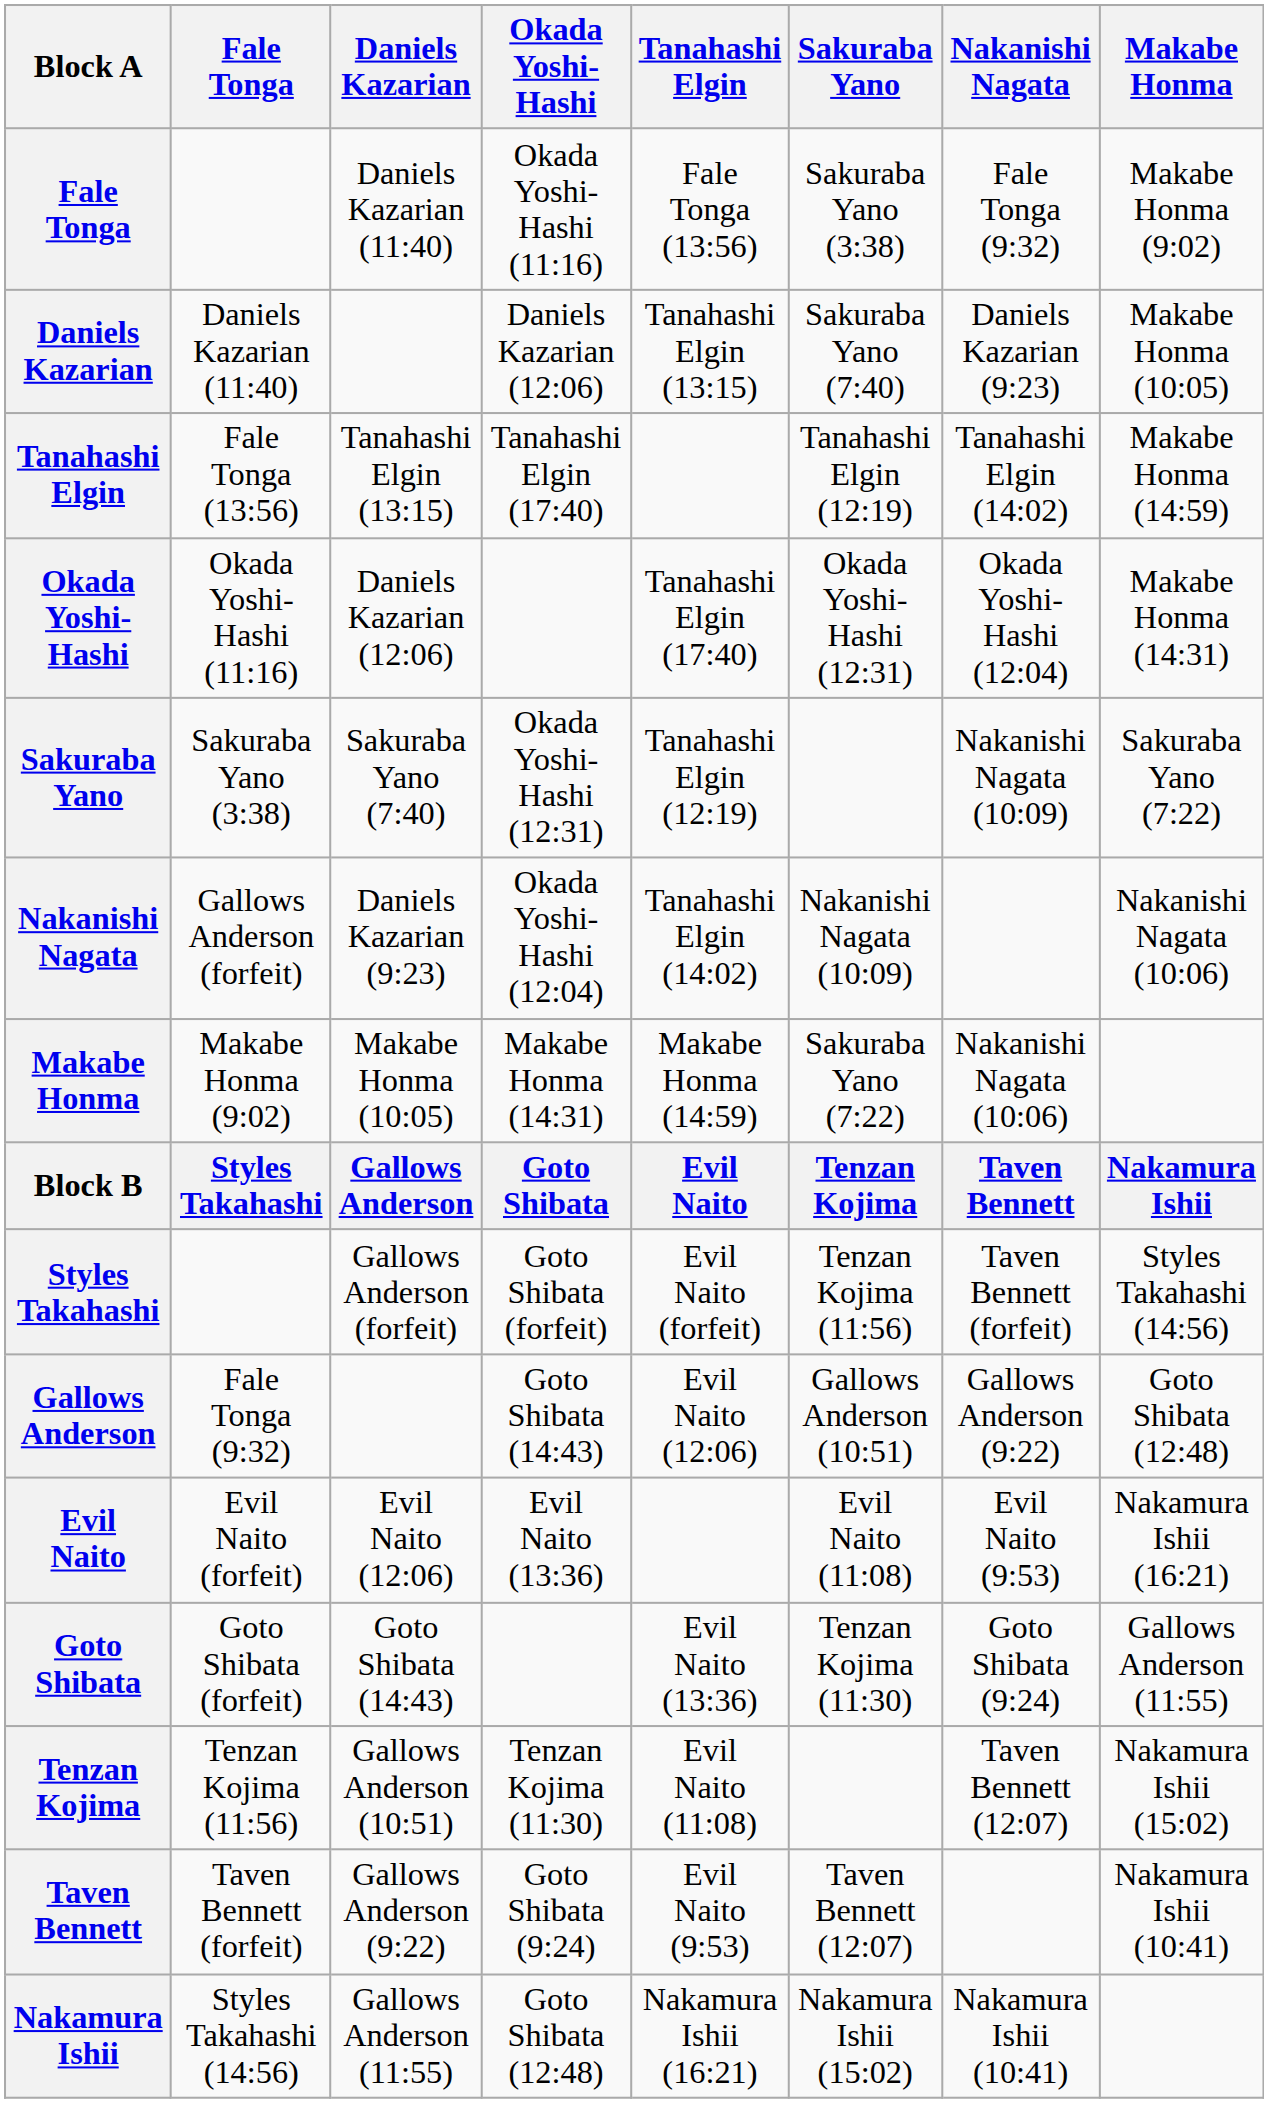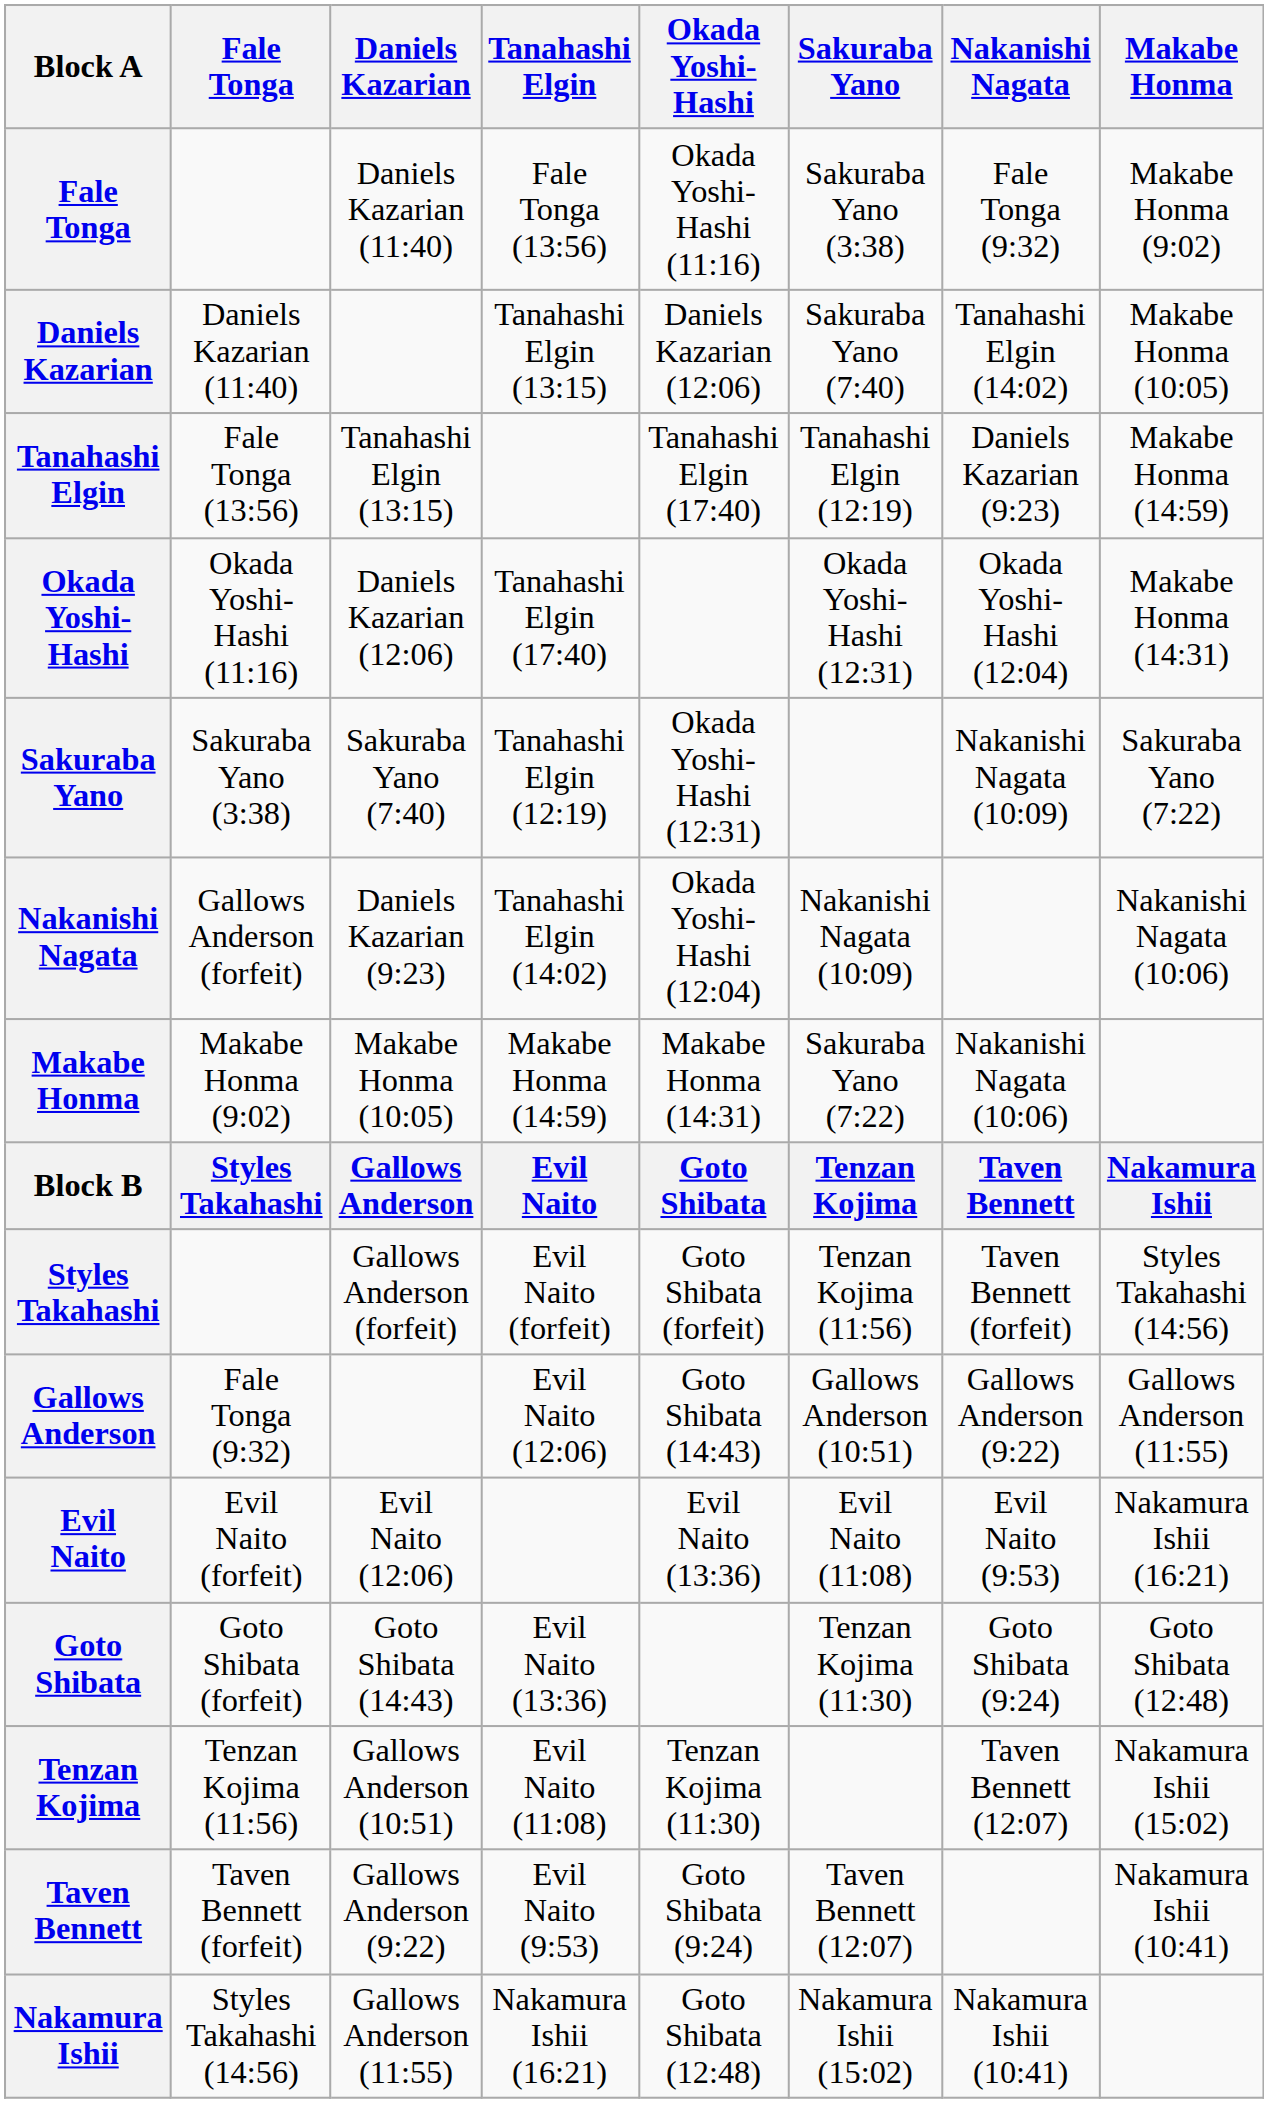columns swapped: Tanahashi Elgin <-> Okada Yoshi-Hashi
row 3 | Nakanishi Nagata: Daniels Kazarian (9:23) -> Tanahashi Elgin (14:02)
row 4 | Nakanishi Nagata: Tanahashi Elgin (14:02) -> Daniels Kazarian (9:23)
row 11 | Makabe Honma: Goto Shibata (12:48) -> Gallows Anderson (11:55)
row 13 | Makabe Honma: Gallows Anderson (11:55) -> Goto Shibata (12:48)
